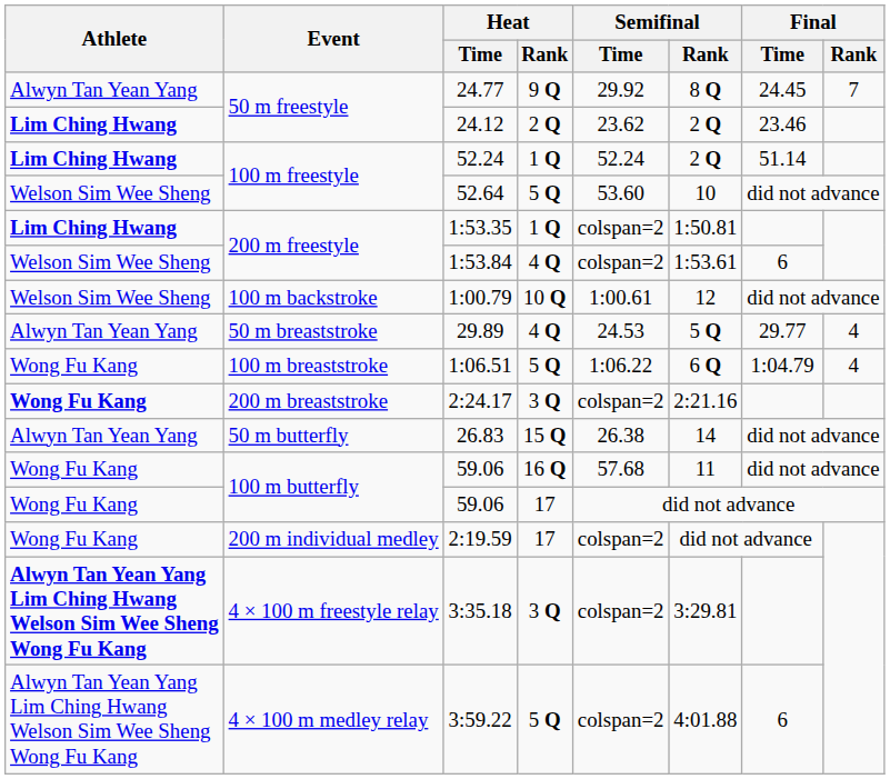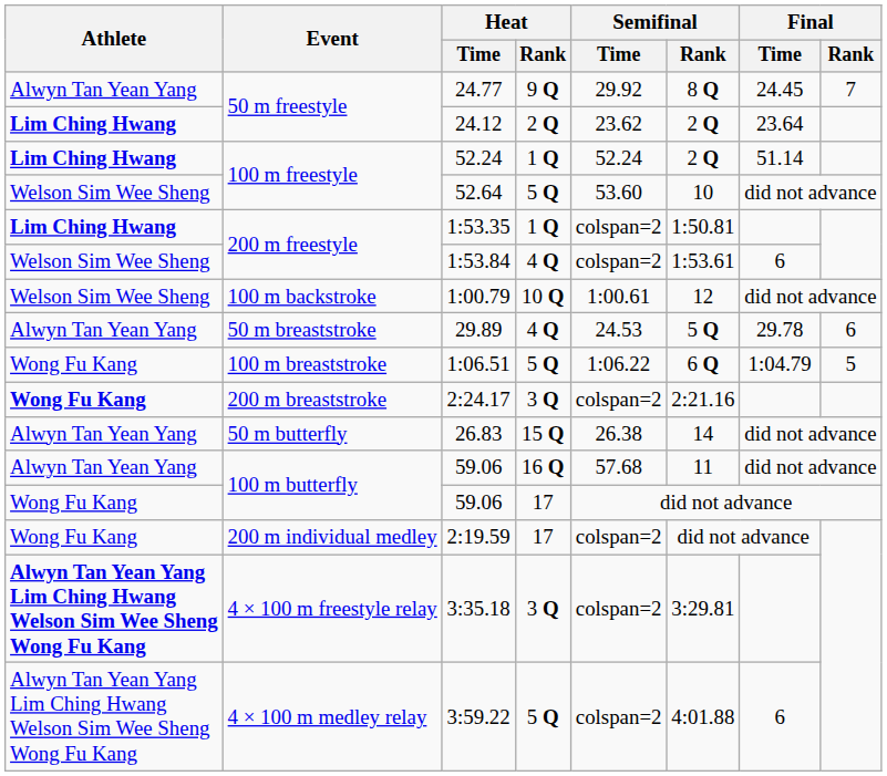24.12 | Final / Time: 23.46 -> 23.64
29.89 | Final / Time: 29.77 -> 29.78
29.89 | Final / Rank: 4 -> 6
1:06.51 | Final / Rank: 4 -> 5
59.06 / 16 Q | Athlete: Wong Fu Kang -> Alwyn Tan Yean Yang
